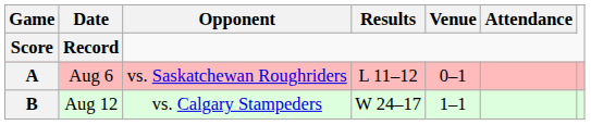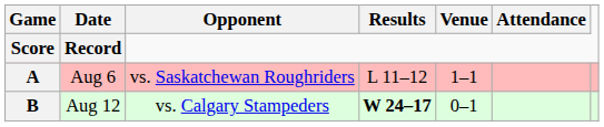A | Venue: 0–1 -> 1–1
B | Results: normal -> bold
B | Venue: 1–1 -> 0–1
